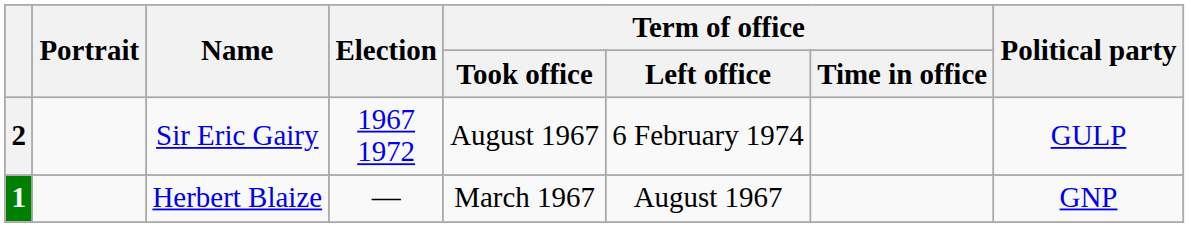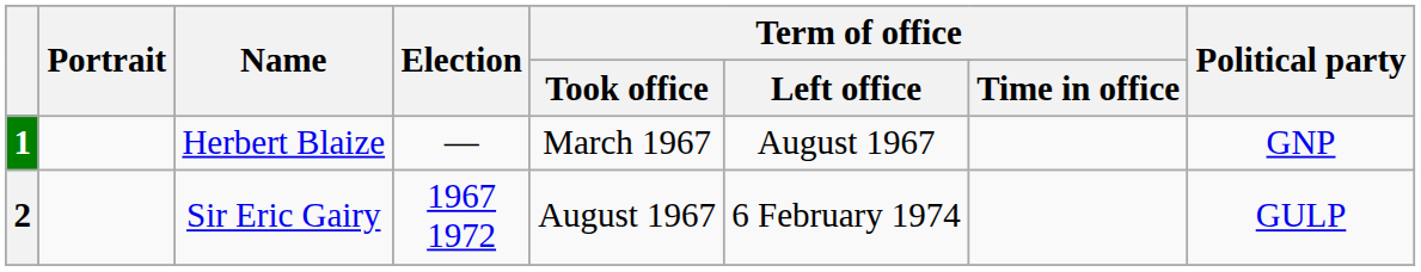rows swapped: 1 <-> 2
